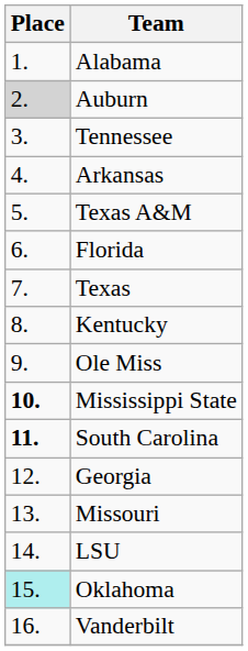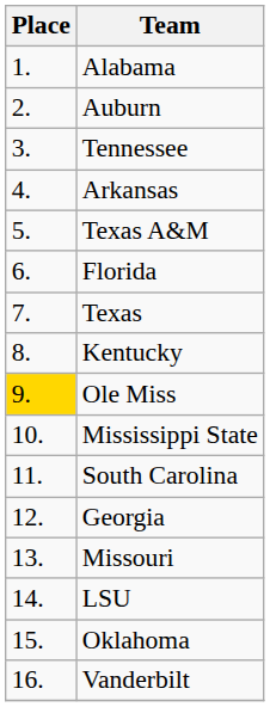Auburn | Place: lightgrey background -> no background
Ole Miss | Place: no background -> gold background
Mississippi State | Place: bold -> normal
South Carolina | Place: bold -> normal
Oklahoma | Place: paleturquoise background -> no background
